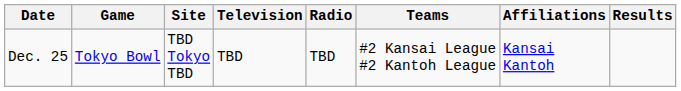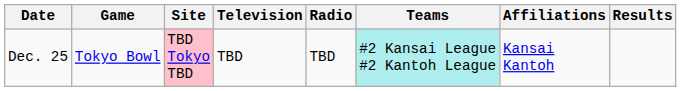Dec. 25 | Site: no background -> pink background
Dec. 25 | Teams: no background -> paleturquoise background
